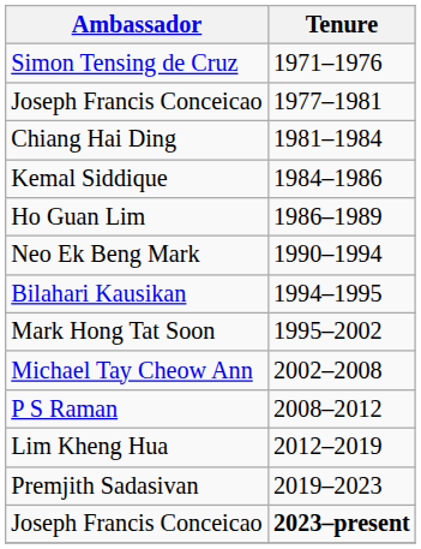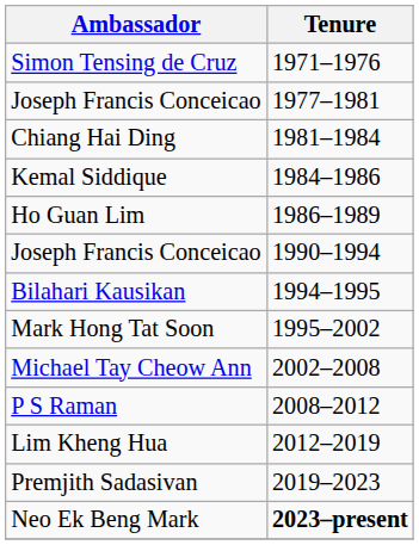row 7 | Ambassador: Neo Ek Beng Mark -> Joseph Francis Conceicao
row 14 | Ambassador: Joseph Francis Conceicao -> Neo Ek Beng Mark
